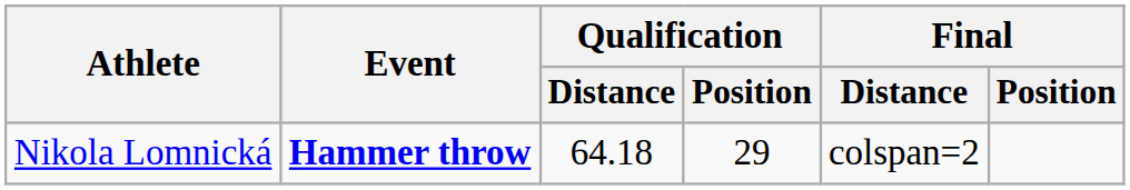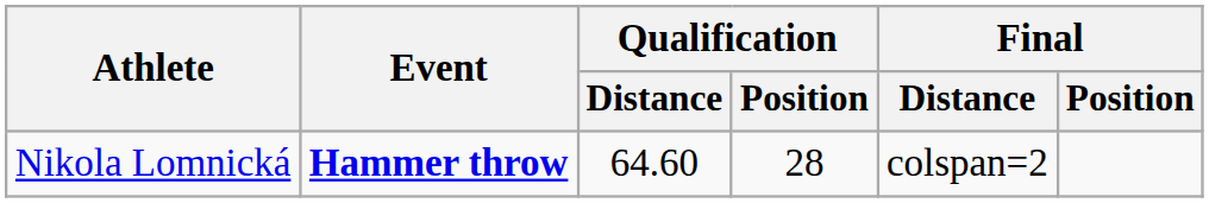Nikola Lomnická | Qualification / Distance: 64.18 -> 64.60
Nikola Lomnická | Qualification / Position: 29 -> 28
